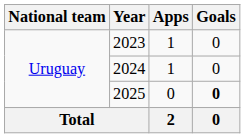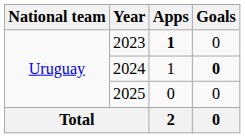2023 | Apps: normal -> bold
2024 | Goals: normal -> bold
2025 | Goals: bold -> normal
